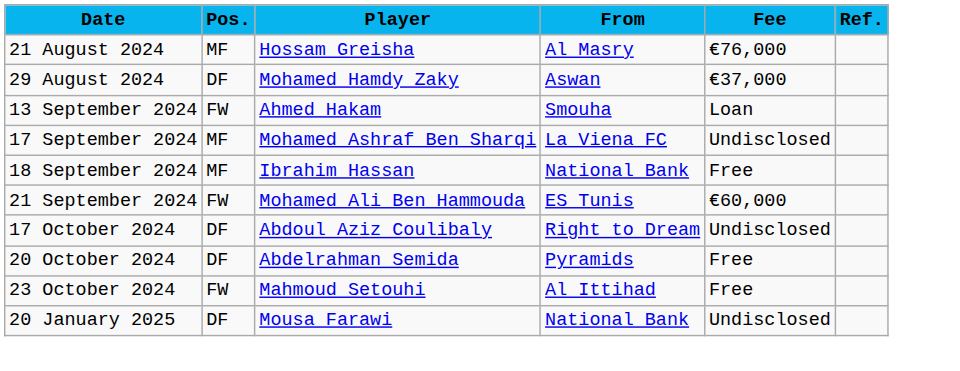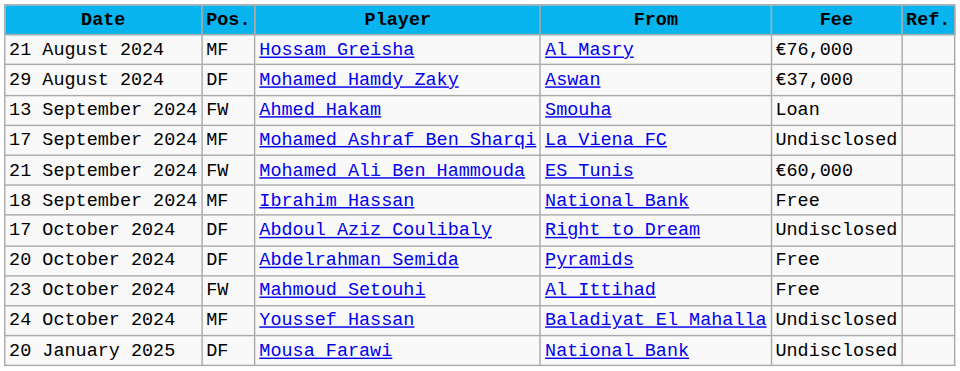rows swapped: 18 September 2024 <-> 21 September 2024
+ row: 24 October 2024 | MF | Youssef Hassan | Baladiyat El Mahalla | Undisclosed
